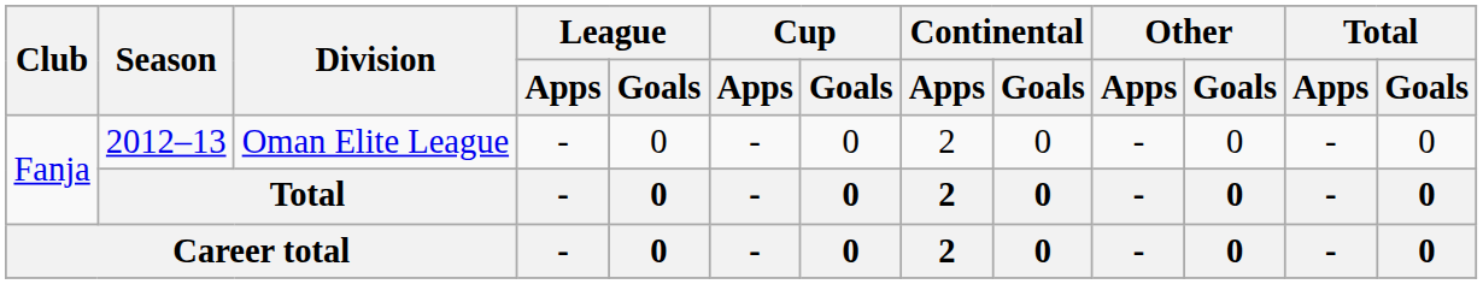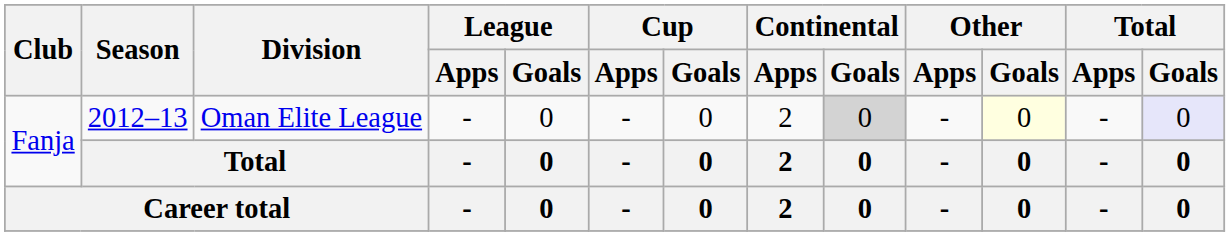Fanja / Oman Elite League | Continental / Goals: no background -> lightgrey background
Fanja / Oman Elite League | Other / Goals: no background -> lightyellow background
Fanja / Oman Elite League | Total / Goals: no background -> lavender background
